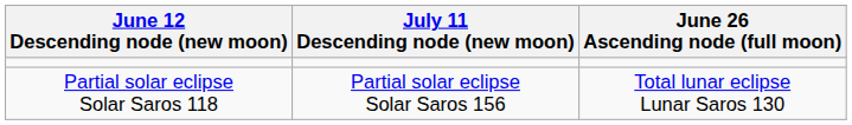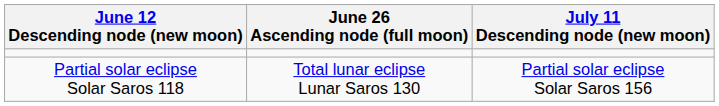columns swapped: June 26 Ascending node (full moon) <-> July 11 Descending node (new moon)
